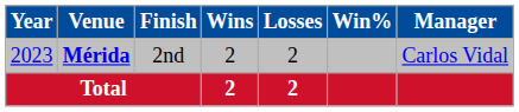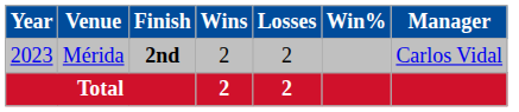2023 | Venue: bold -> normal
2023 | Finish: normal -> bold
